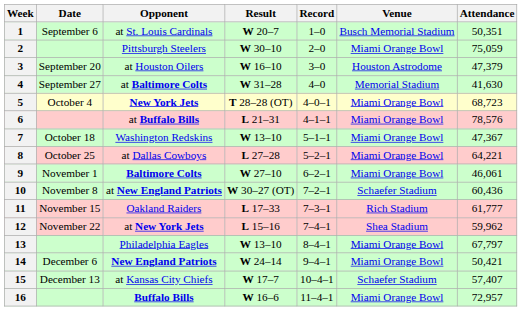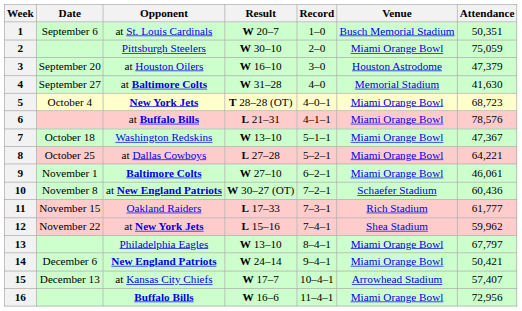15 | Venue: Schaefer Stadium -> Arrowhead Stadium
16 | Attendance: 72,957 -> 72,956
